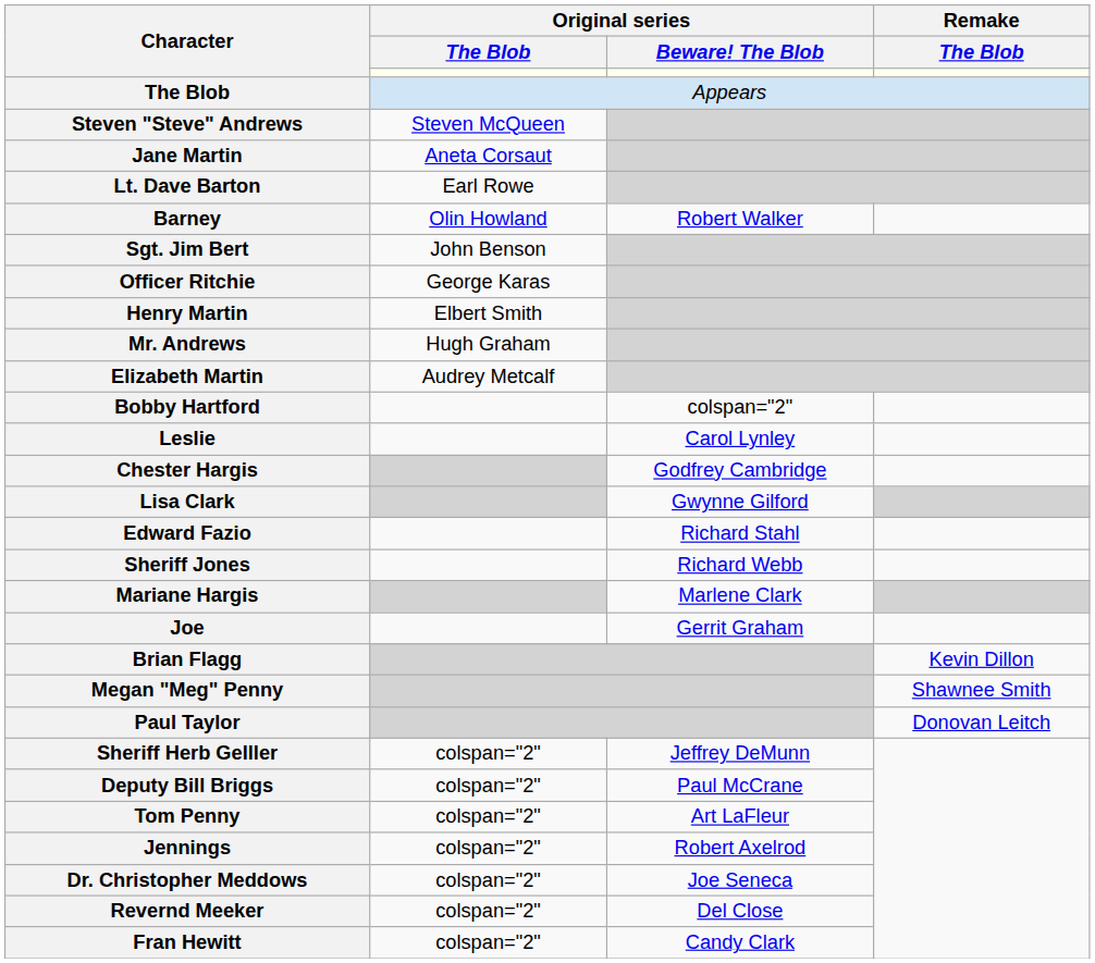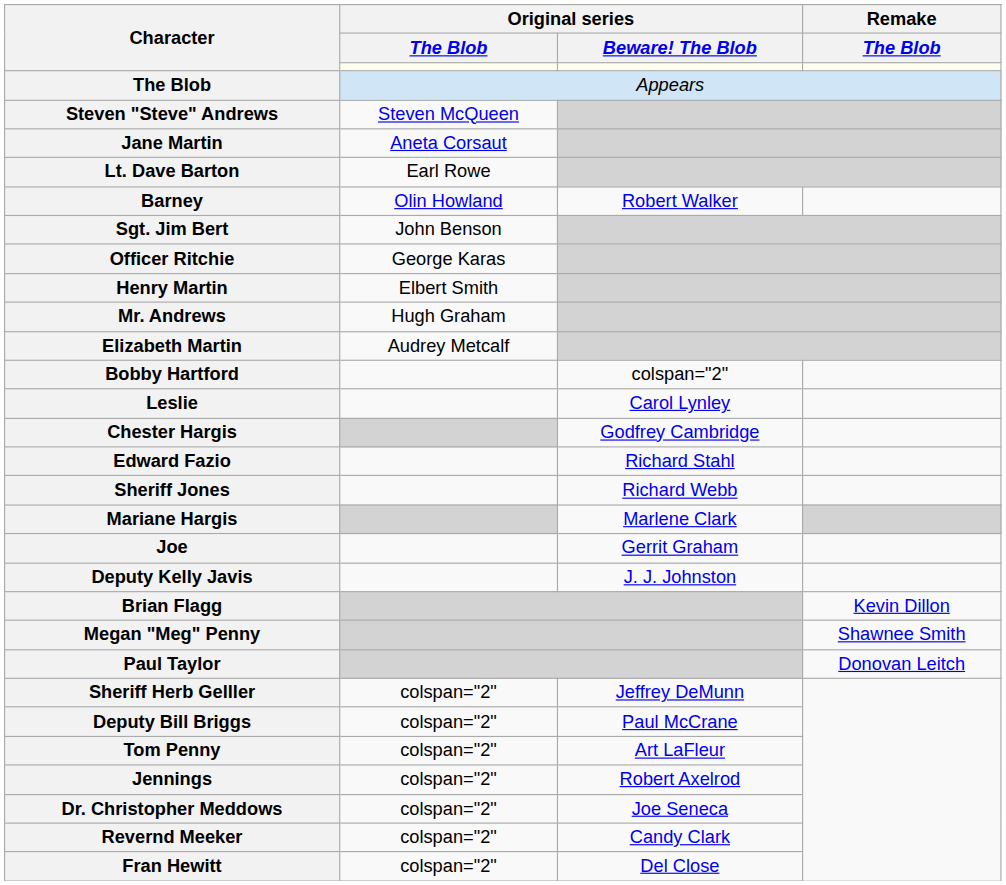- row: Lisa Clark | Gwynne Gilford
+ row: Deputy Kelly Javis | J. J. Johnston
Revernd Meeker | Original series / Beware! The Blob: Del Close -> Candy Clark
Fran Hewitt | Original series / Beware! The Blob: Candy Clark -> Del Close
